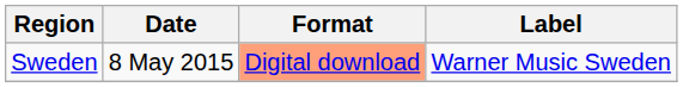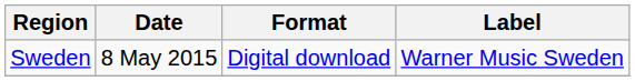Sweden | Format: lightsalmon background -> no background
